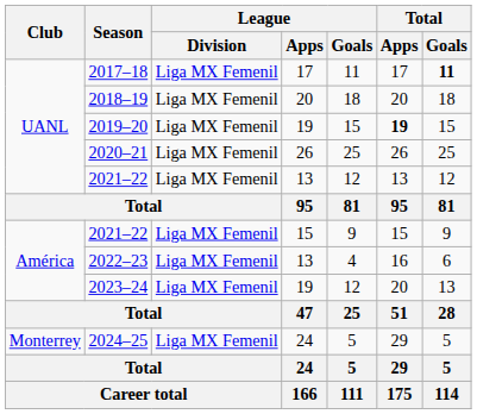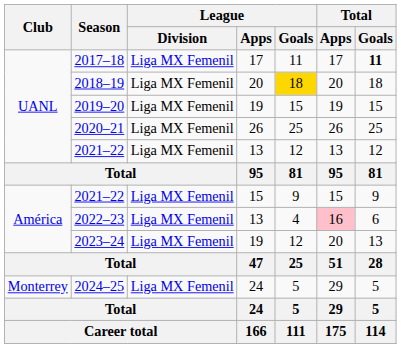2018–19 | League / Goals: no background -> gold background
2019–20 | Total / Apps: bold -> normal
2022–23 | Total / Apps: no background -> pink background
